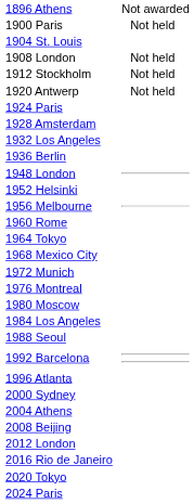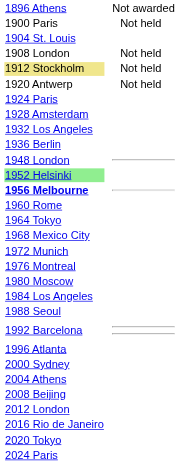1912 Stockholm | column 1: no background -> khaki background
1952 Helsinki | column 1: no background -> lightgreen background
1956 Melbourne | column 1: normal -> bold
